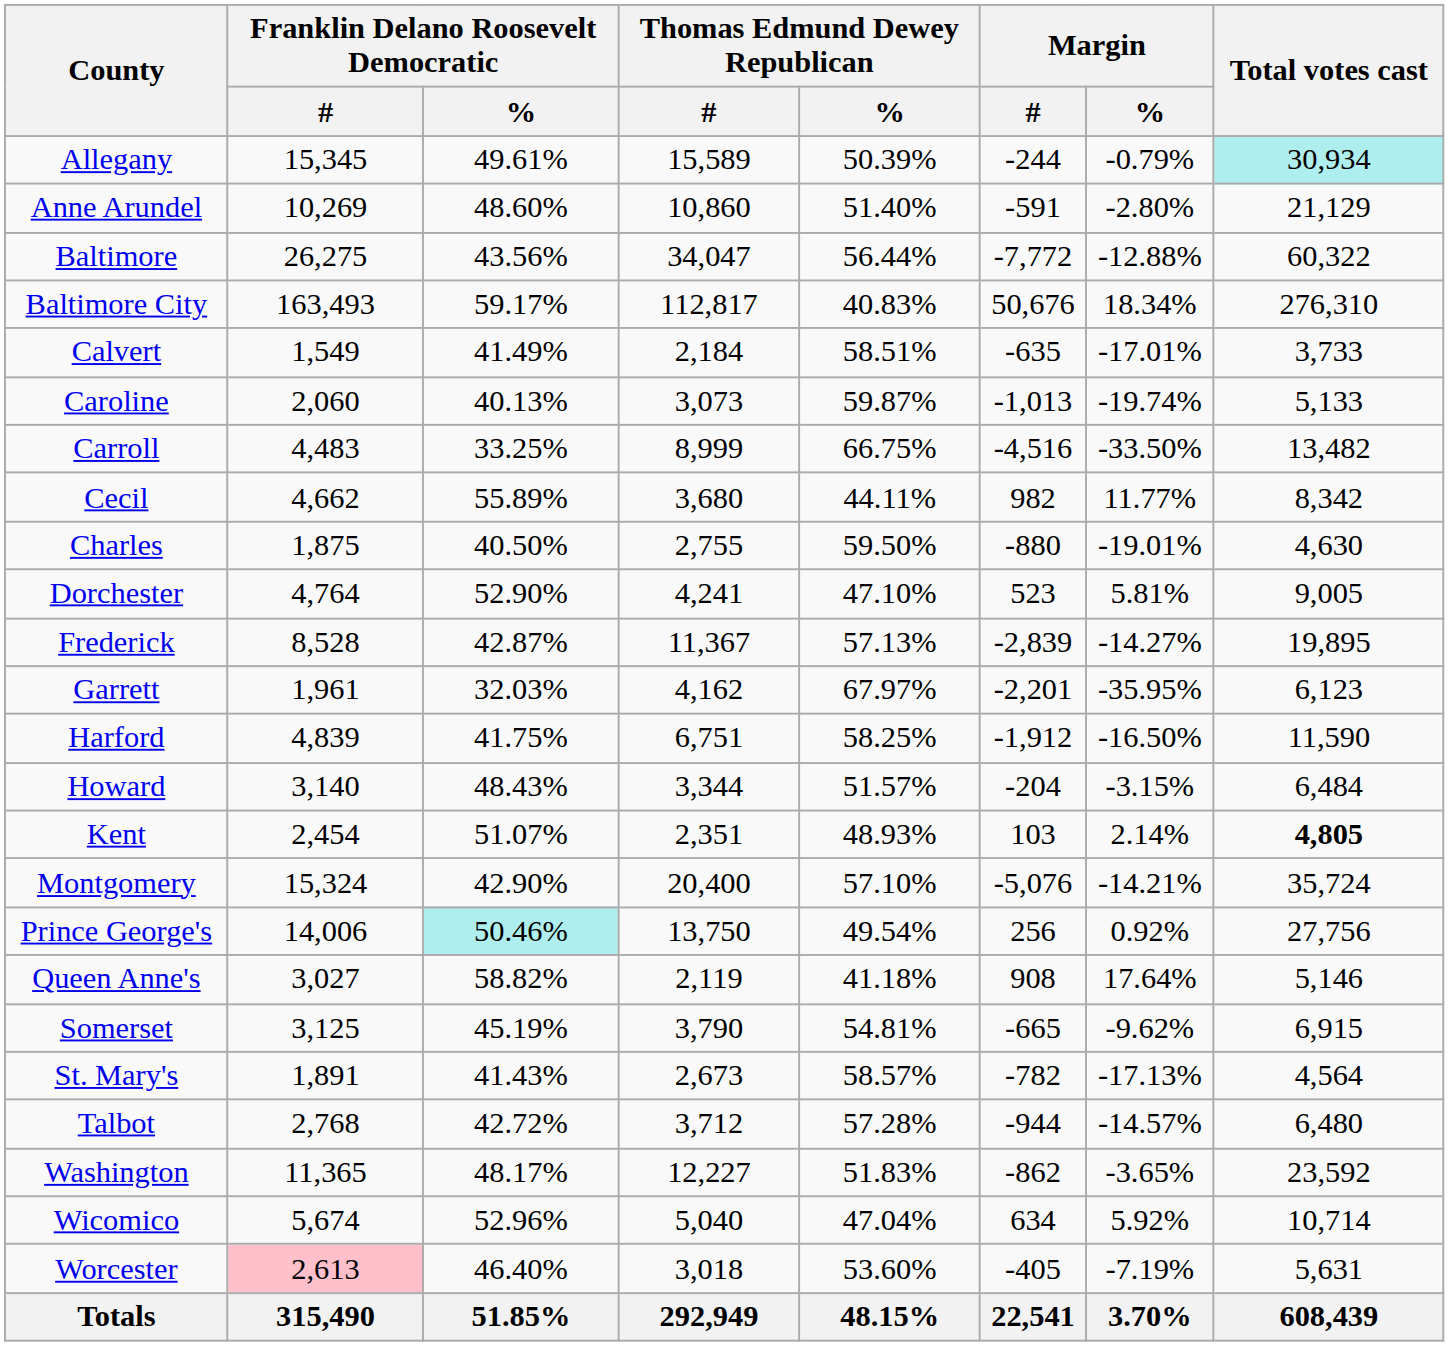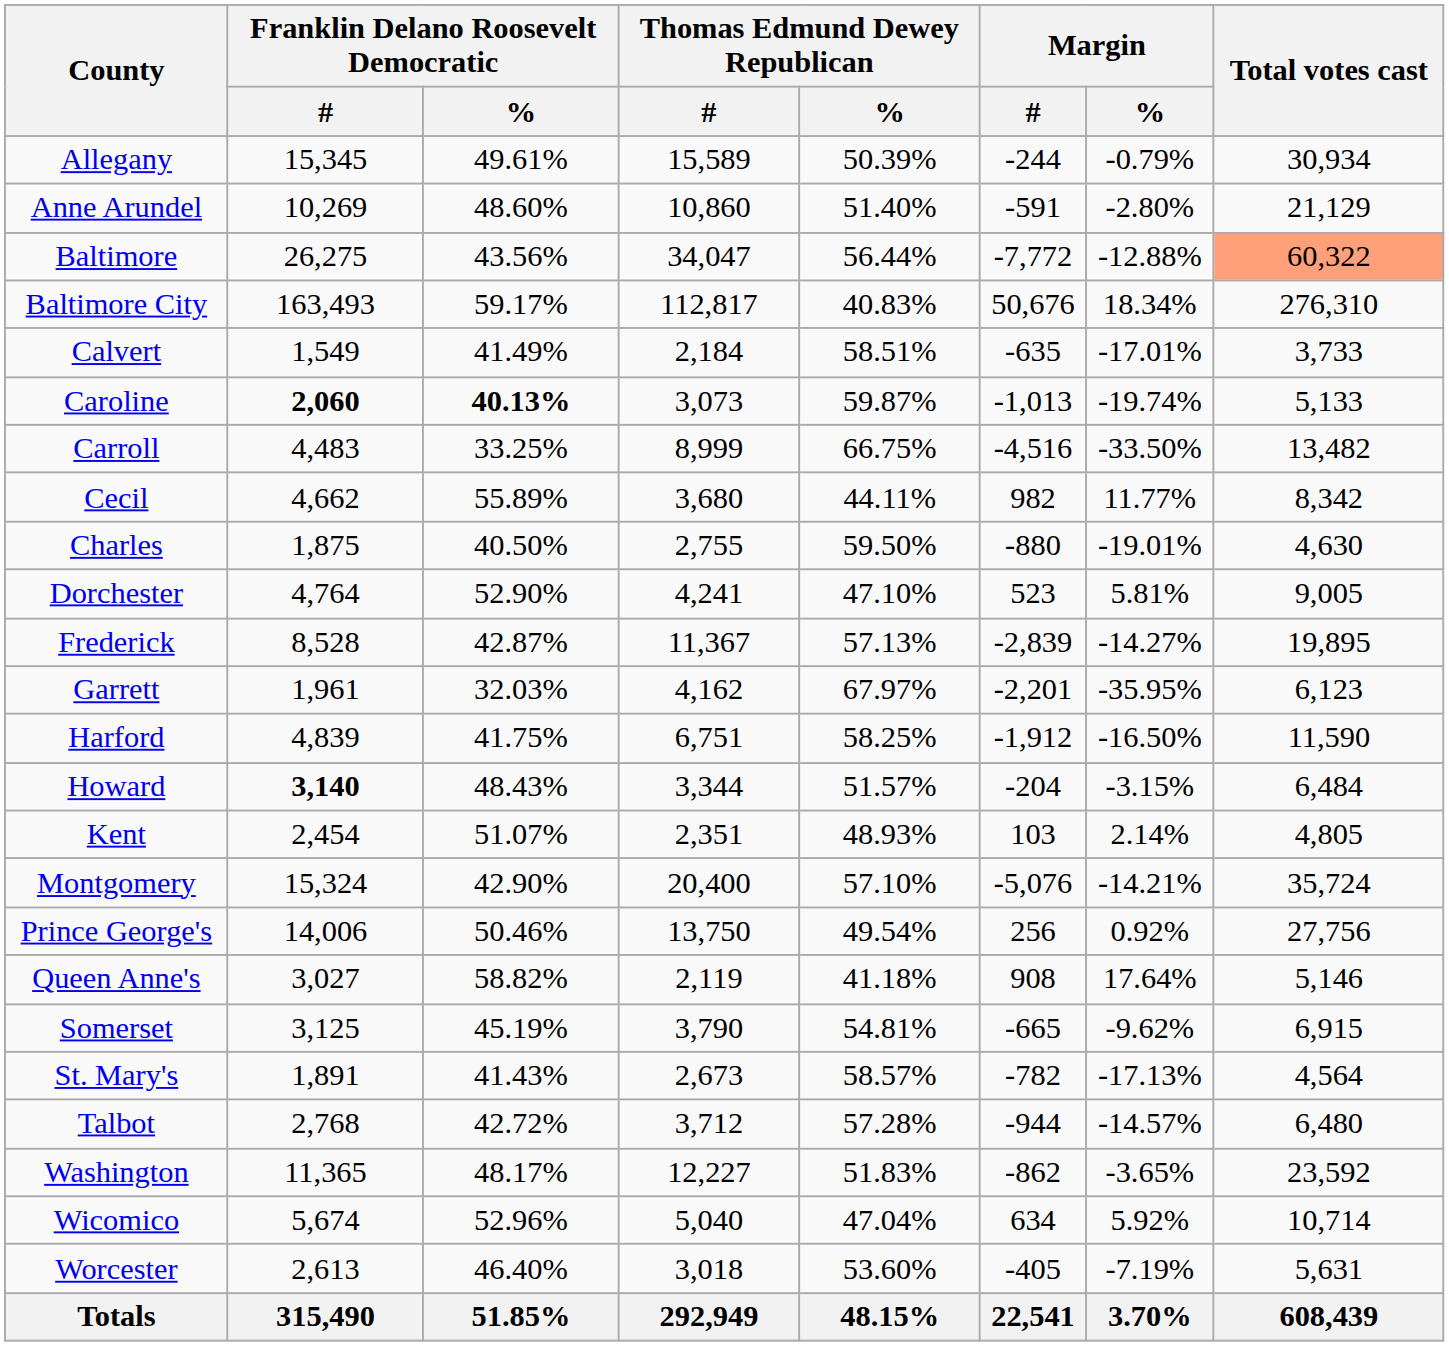Allegany | Total votes cast: paleturquoise background -> no background
Baltimore | Total votes cast: no background -> lightsalmon background
Caroline | Franklin Delano Roosevelt Democratic / #: normal -> bold
Caroline | Franklin Delano Roosevelt Democratic / %: normal -> bold
Howard | Franklin Delano Roosevelt Democratic / #: normal -> bold
Kent | Total votes cast: bold -> normal
Prince George's | Franklin Delano Roosevelt Democratic / %: paleturquoise background -> no background
Worcester | Franklin Delano Roosevelt Democratic / #: pink background -> no background
